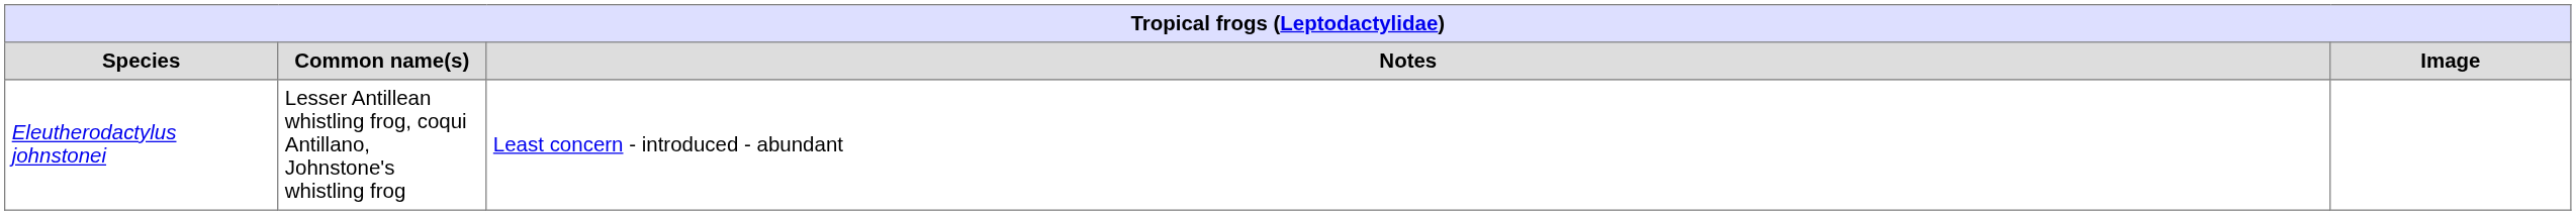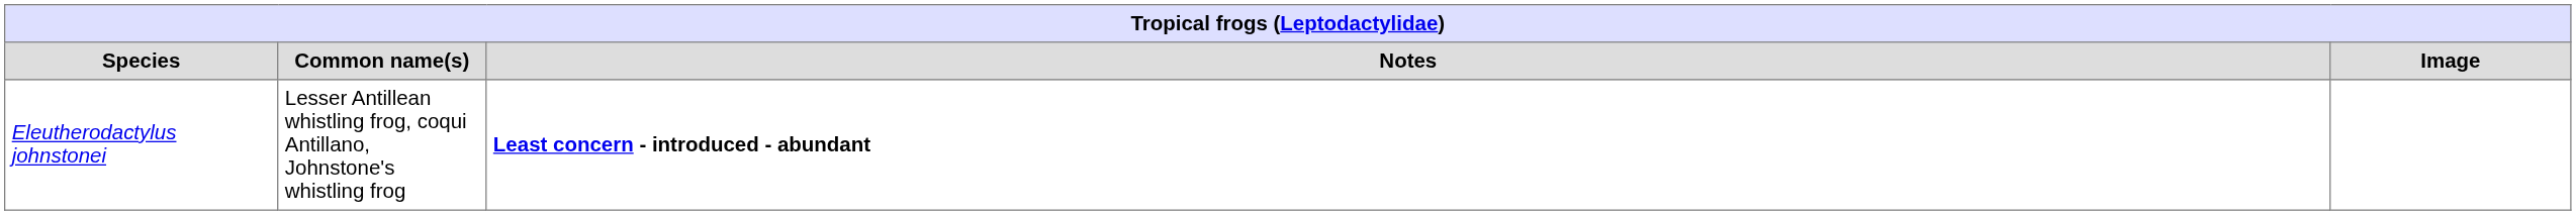Eleutherodactylus johnstonei | Notes: normal -> bold
